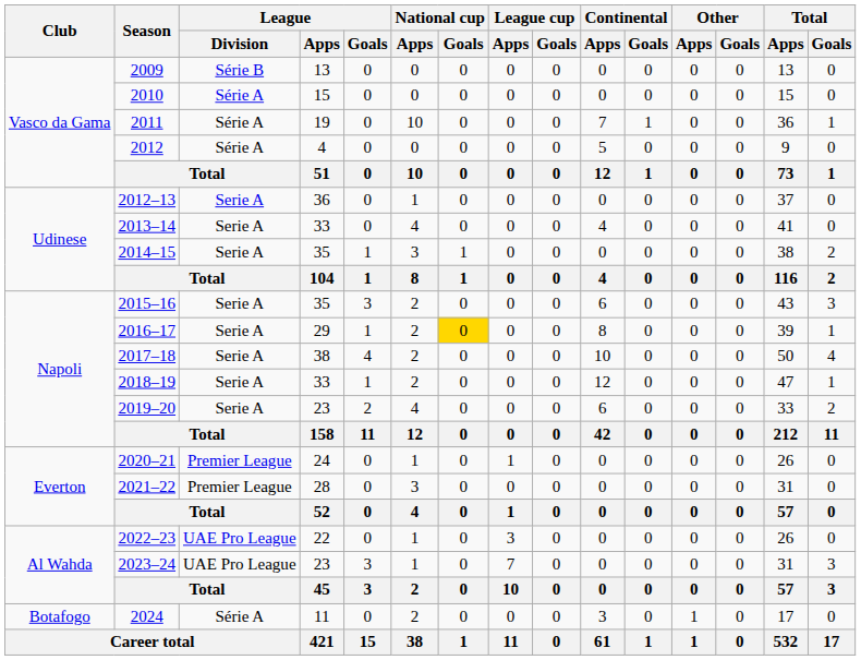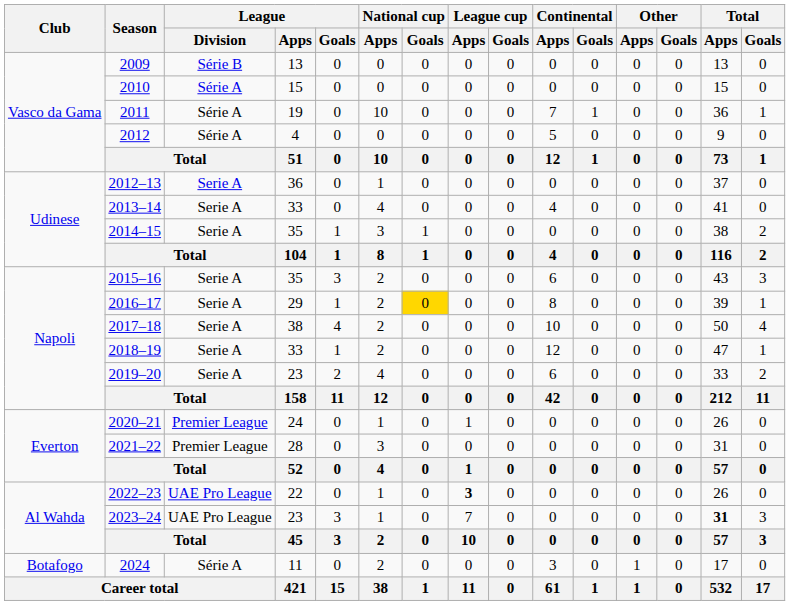2022–23 | League cup / Apps: normal -> bold
2023–24 | Total / Apps: normal -> bold
